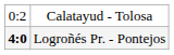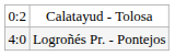Logroñés Pr. - Pontejos | column 1: bold -> normal
